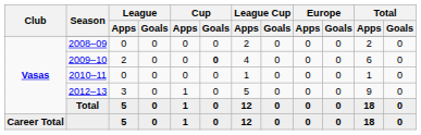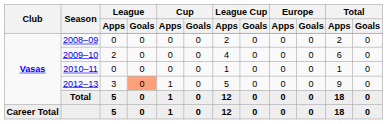2009–10 | Cup / Goals: bold -> normal
2012–13 | League / Goals: no background -> lightsalmon background
